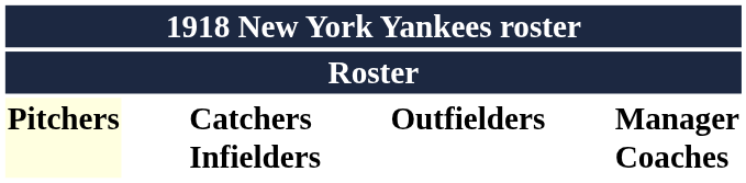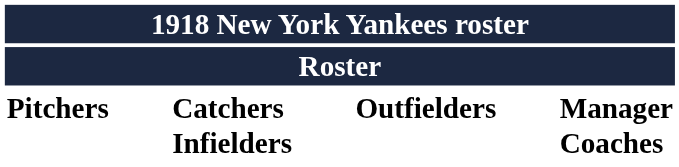Pitchers | column 1: lightyellow background -> no background
